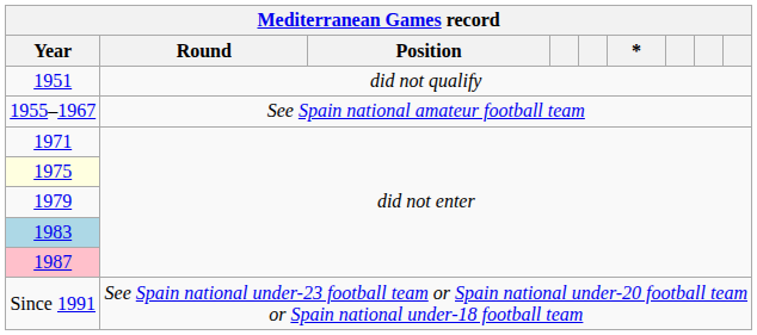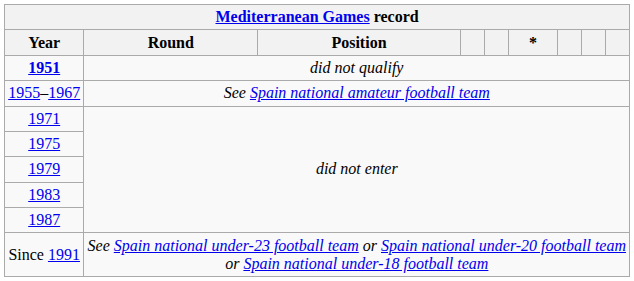1951 | Year: normal -> bold
1975 | Year: lightyellow background -> no background
1983 | Year: lightblue background -> no background
1987 | Year: pink background -> no background
